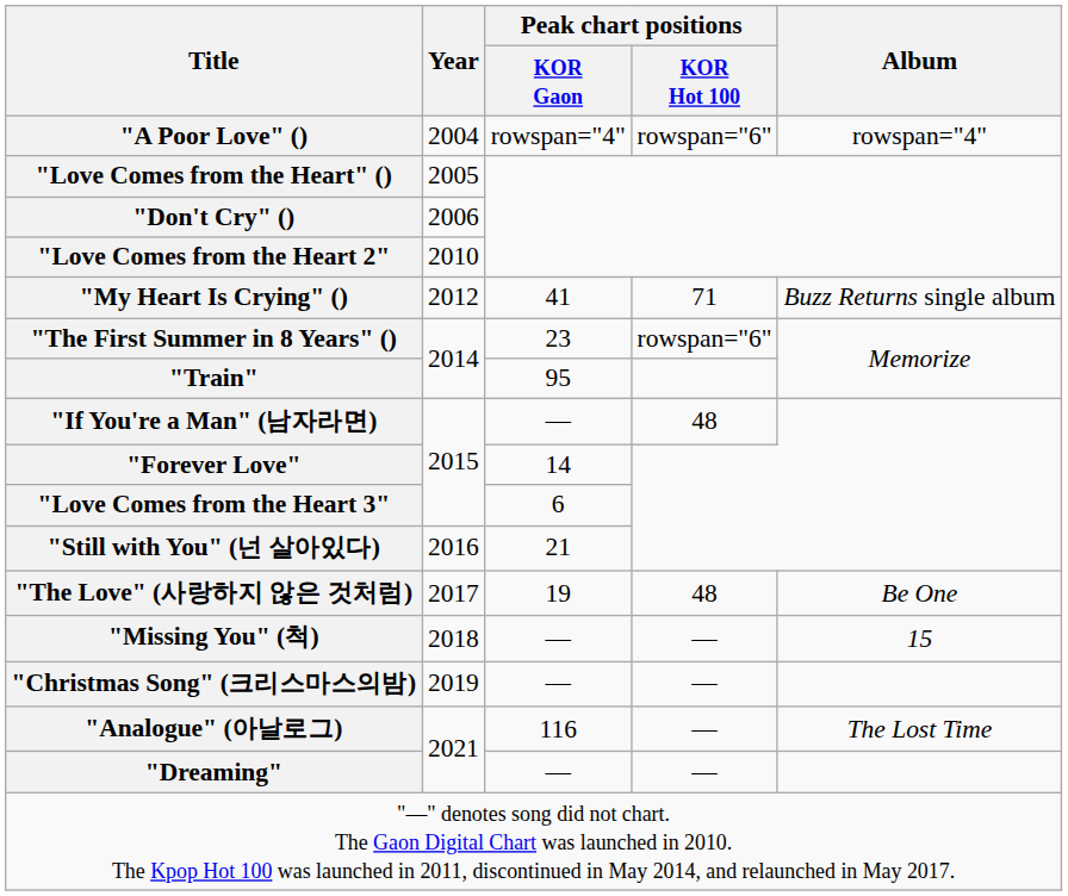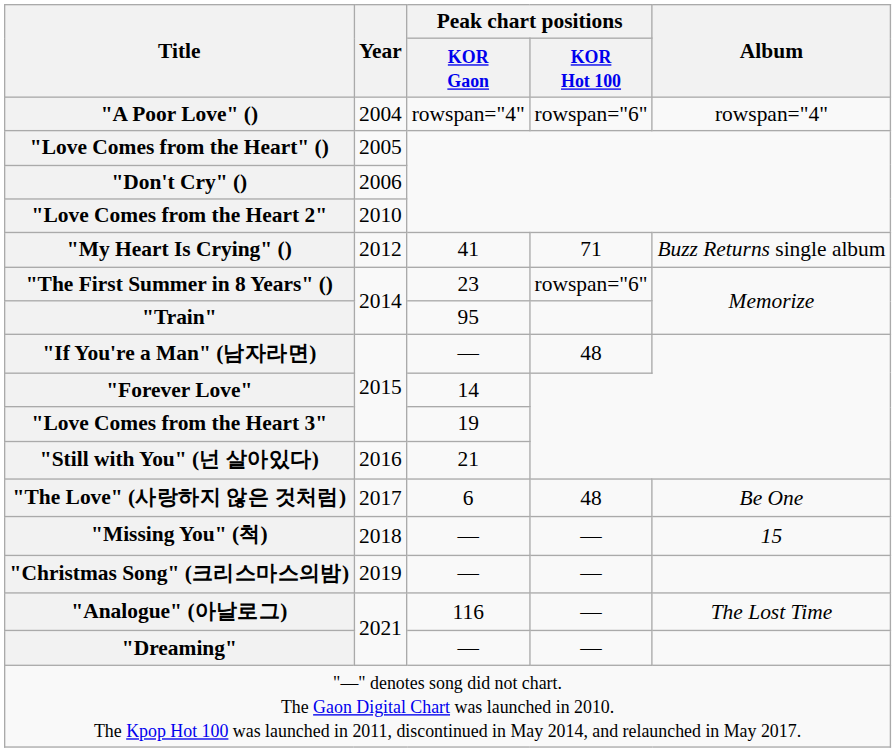"Love Comes from the Heart 3" | Peak chart positions / KOR Gaon: 6 -> 19
"The Love" (사랑하지 않은 것처럼) | Peak chart positions / KOR Gaon: 19 -> 6
